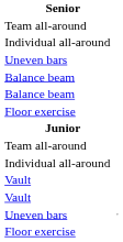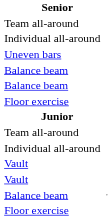row 13 | column 1: Uneven bars -> Balance beam
